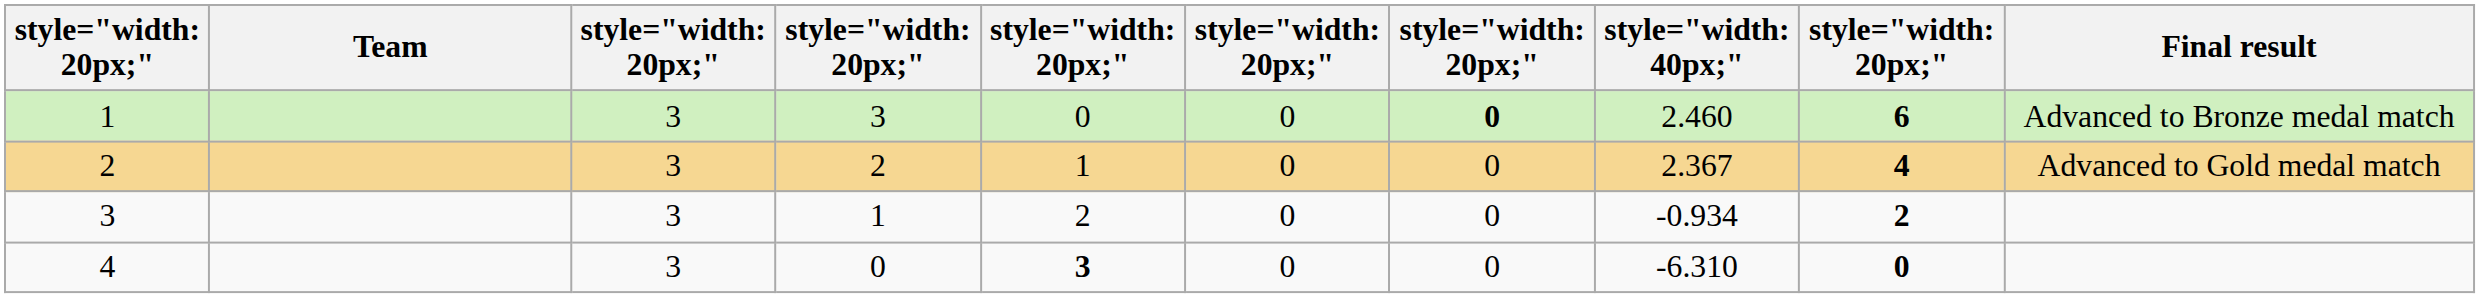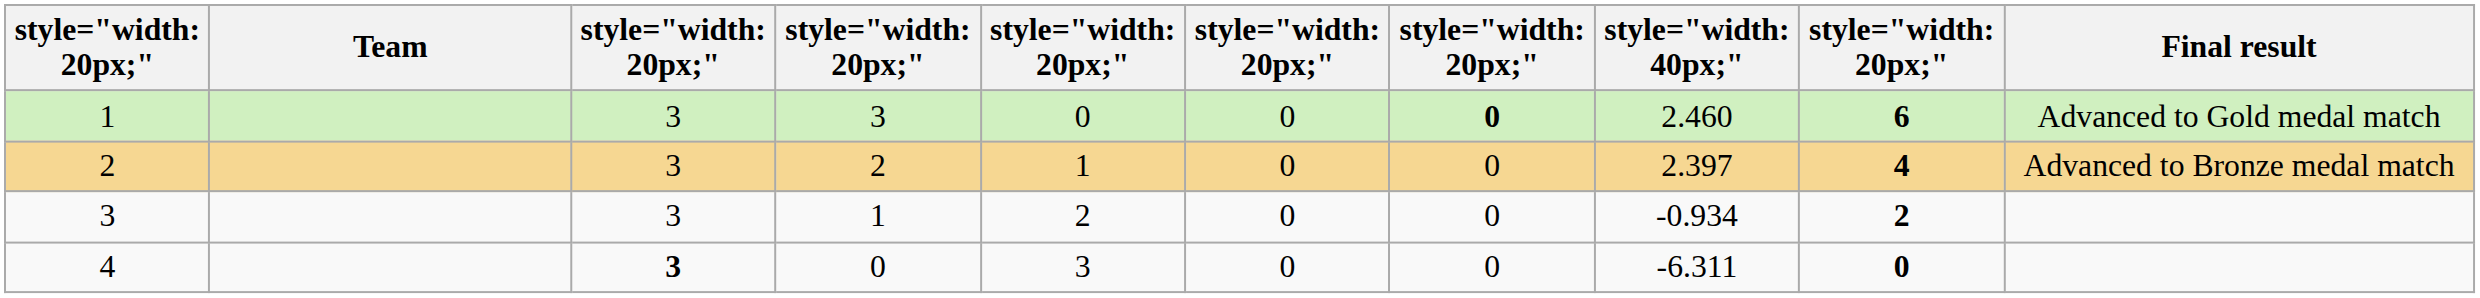row 2 | Final result: Advanced to Bronze medal match -> Advanced to Gold medal match
row 3 | column 8: 2.367 -> 2.397
row 3 | Final result: Advanced to Gold medal match -> Advanced to Bronze medal match
row 5 | column 3: normal -> bold
row 5 | column 5: bold -> normal
row 5 | column 8: -6.310 -> -6.311
